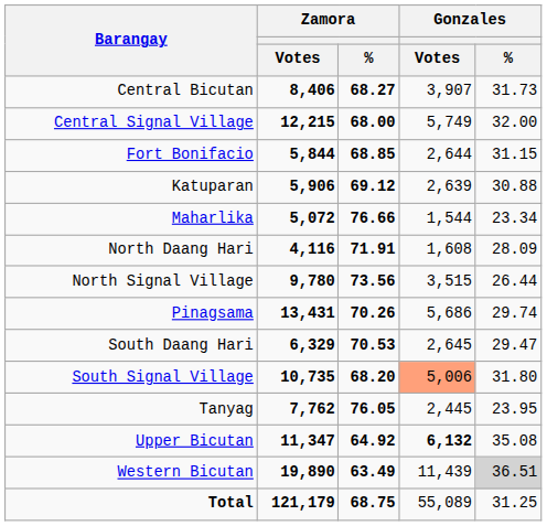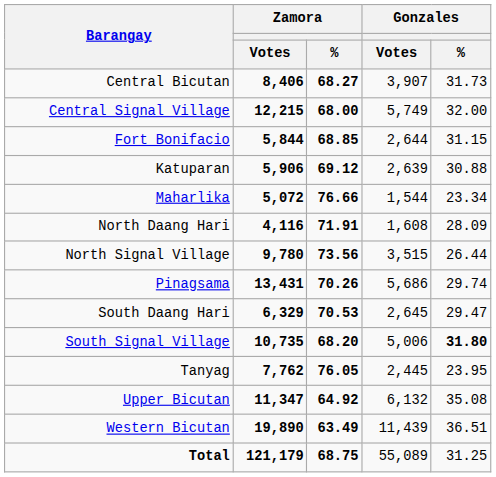South Signal Village | Gonzales / Votes: lightsalmon background -> no background
South Signal Village | Gonzales / %: normal -> bold
Upper Bicutan | Gonzales / Votes: bold -> normal
Western Bicutan | Gonzales / %: lightgrey background -> no background
